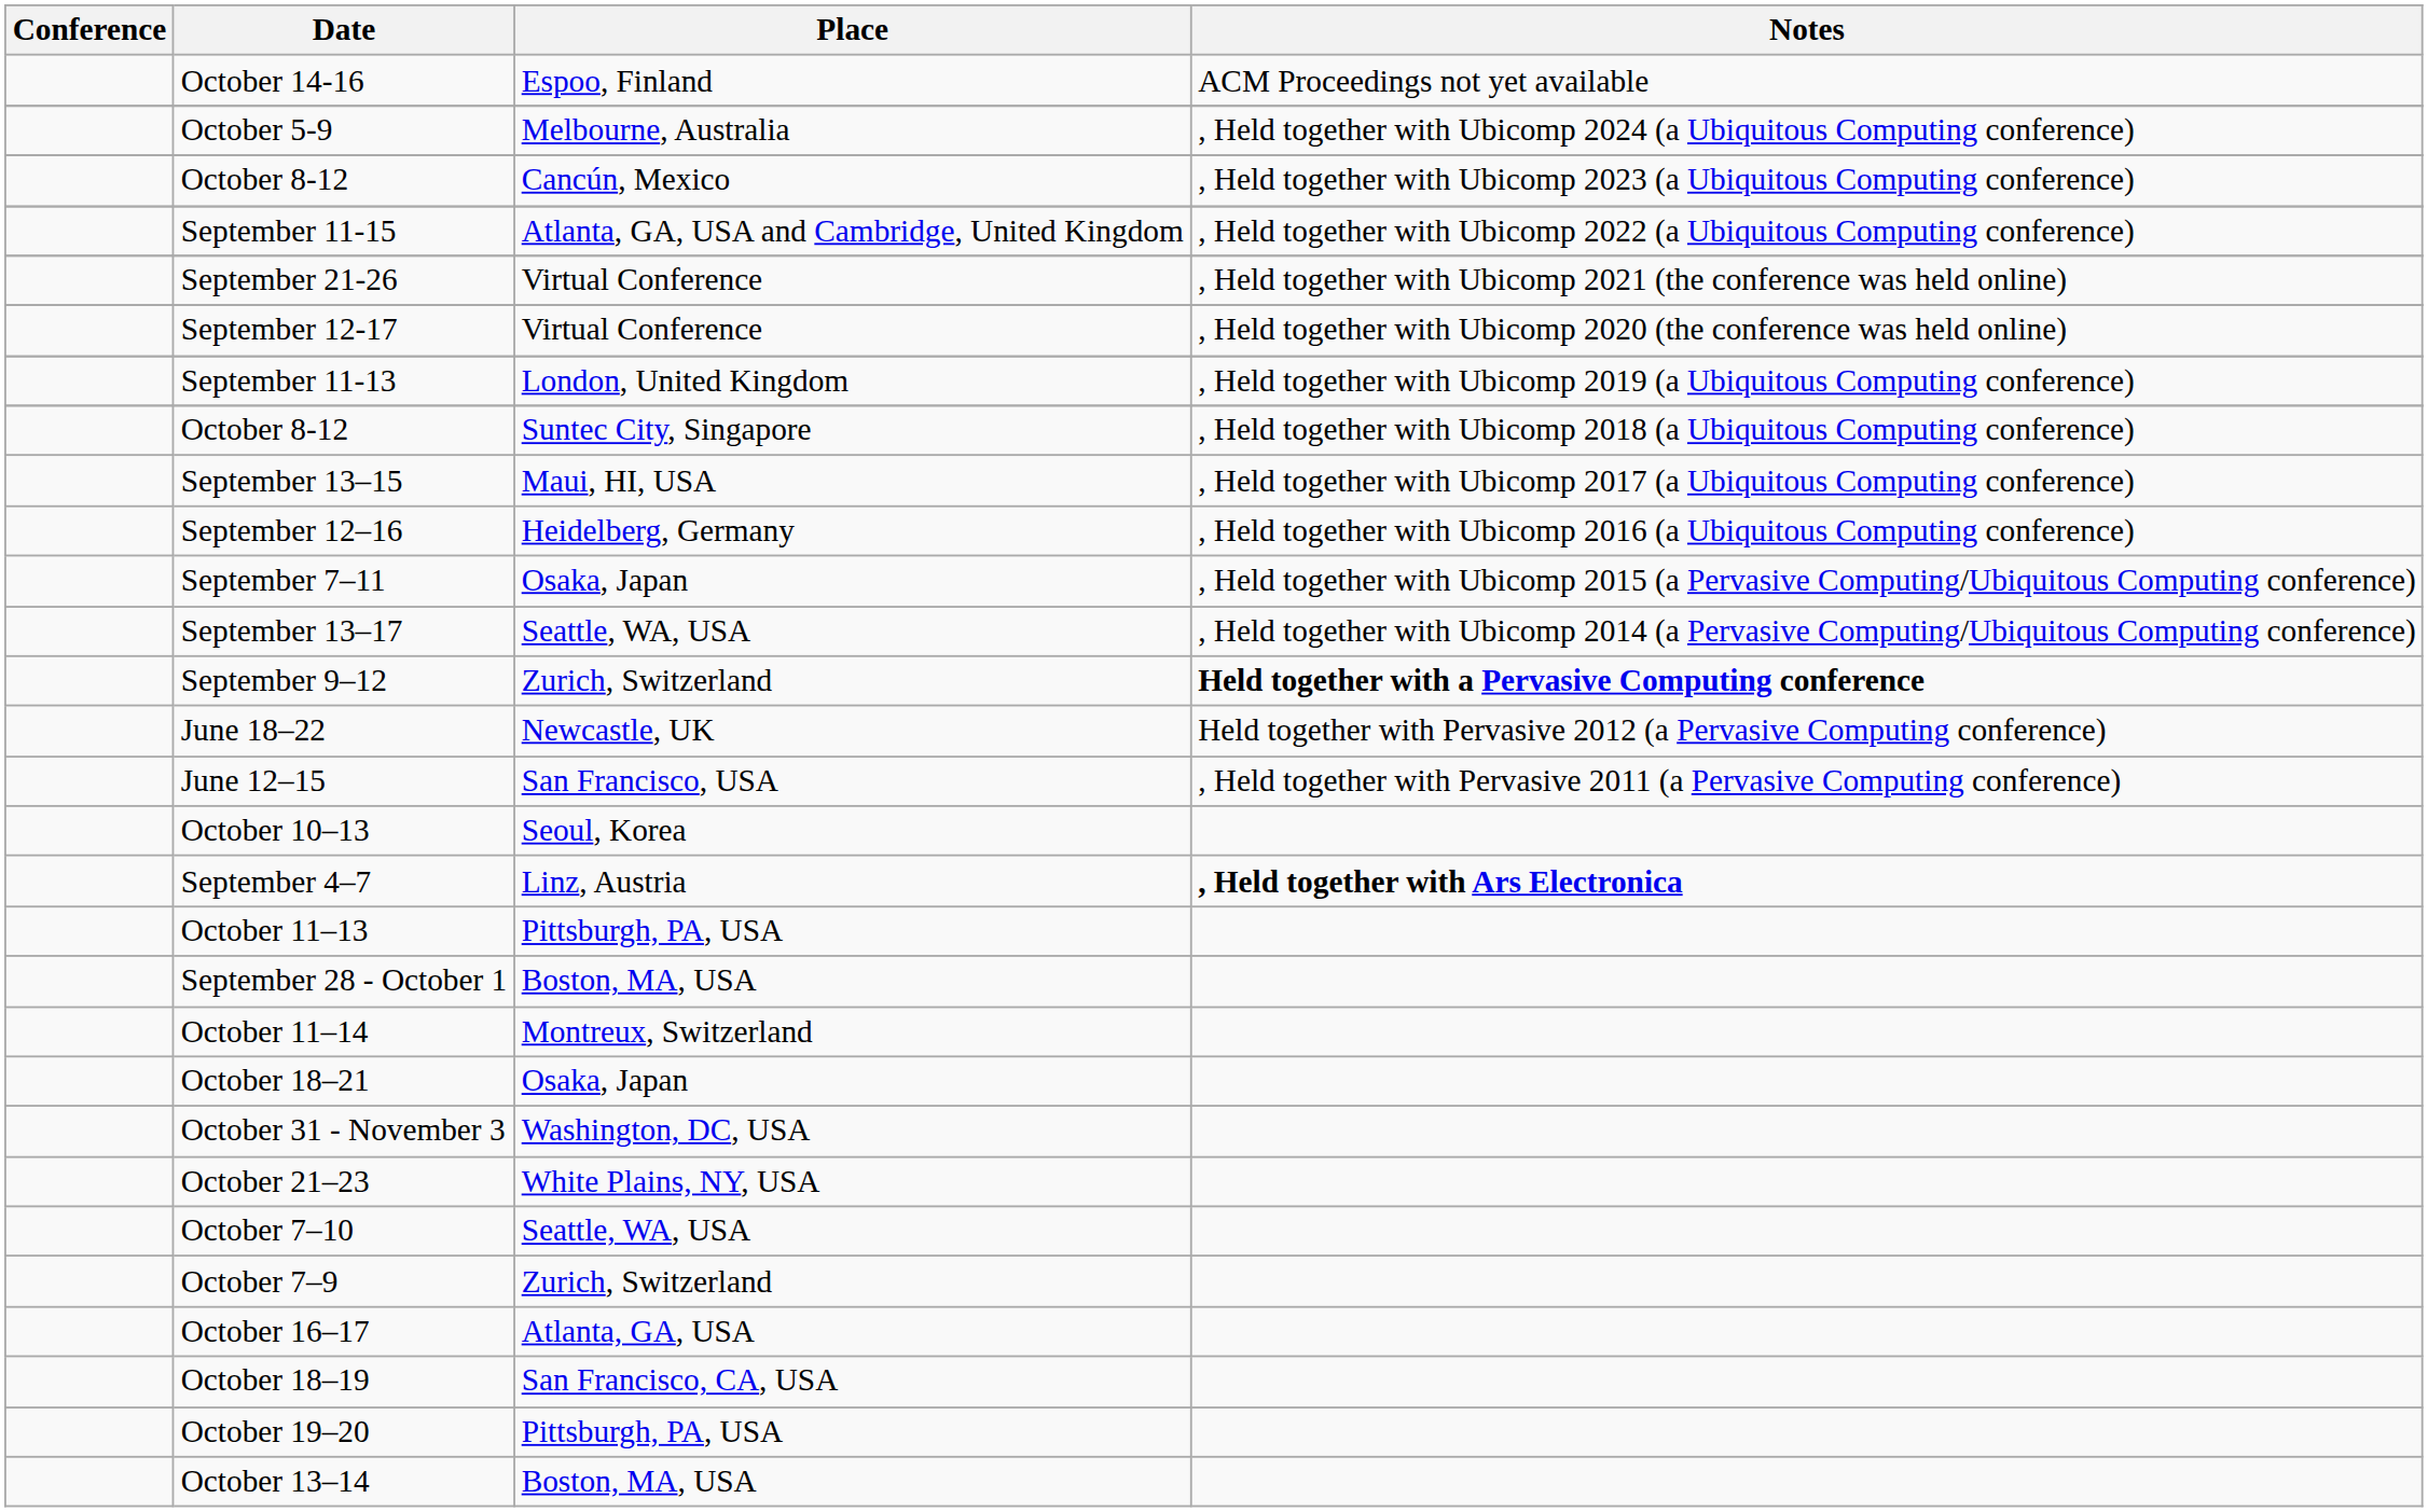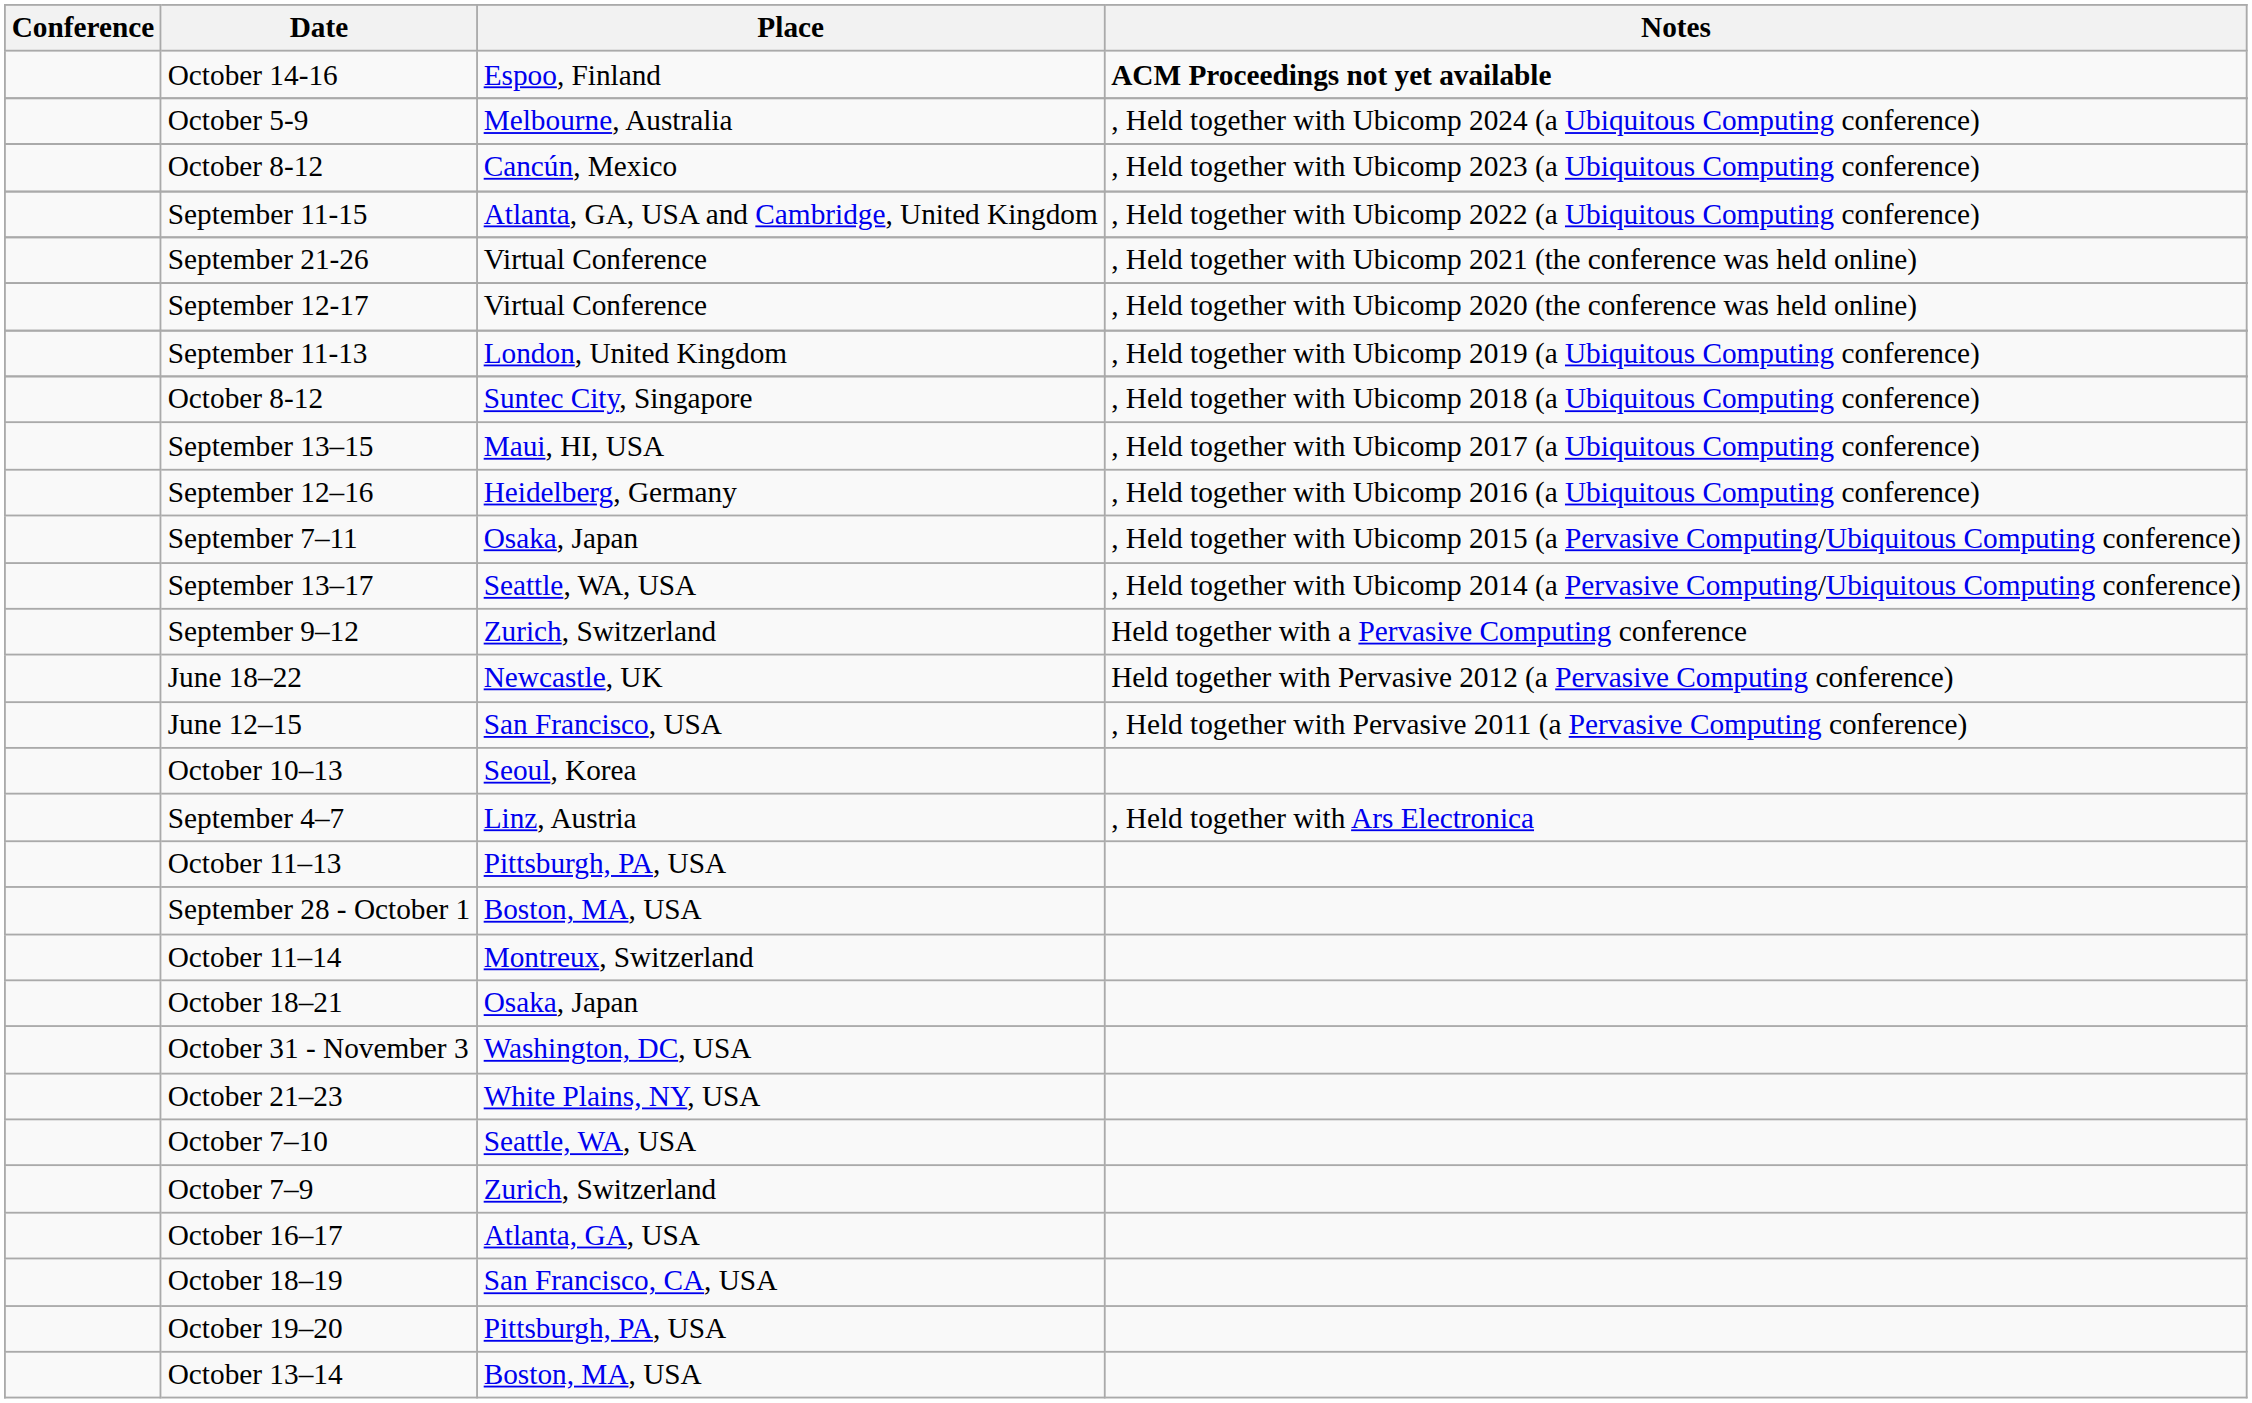October 14-16 | Notes: normal -> bold
September 9–12 | Notes: bold -> normal
September 4–7 | Notes: bold -> normal
